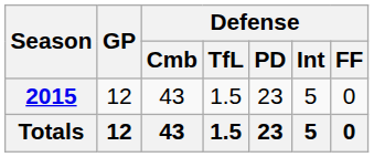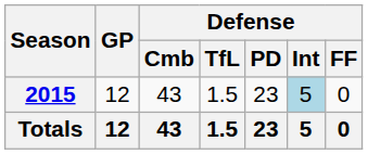2015 | Defense / Int: no background -> lightblue background
